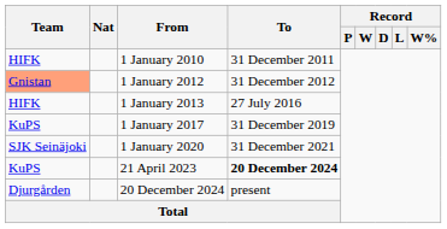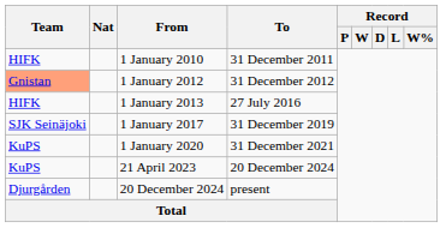1 January 2017 | Team: KuPS -> SJK Seinäjoki
1 January 2020 | Team: SJK Seinäjoki -> KuPS
21 April 2023 | To: bold -> normal
